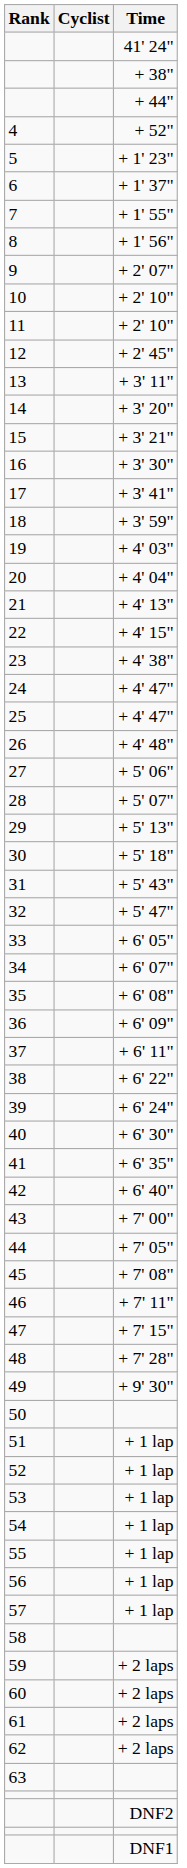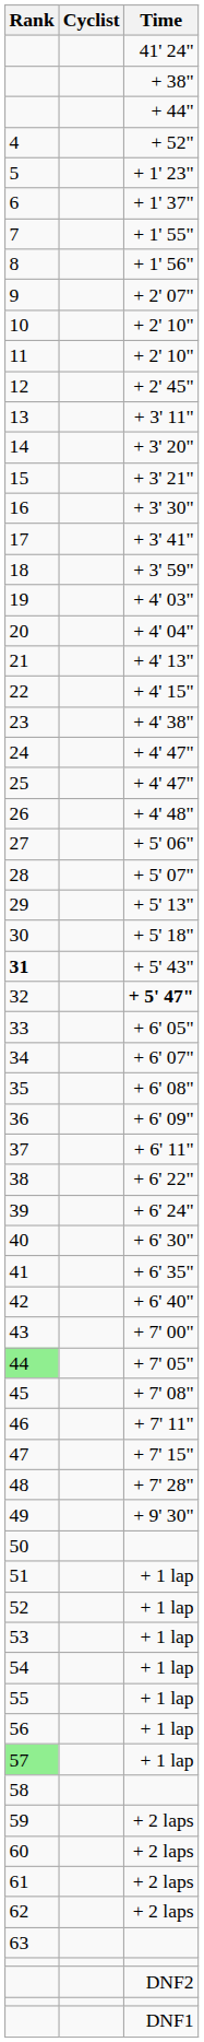31 | Rank: normal -> bold
32 | Time: normal -> bold
44 | Rank: no background -> lightgreen background
57 | Rank: no background -> lightgreen background
